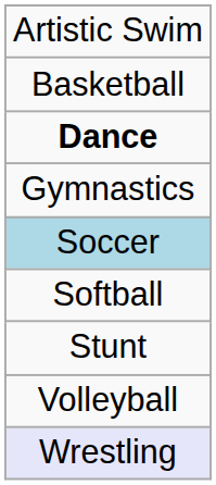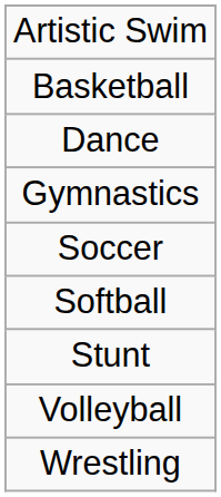row 3 | column 1: bold -> normal
row 5 | column 1: lightblue background -> no background
row 9 | column 1: lavender background -> no background
